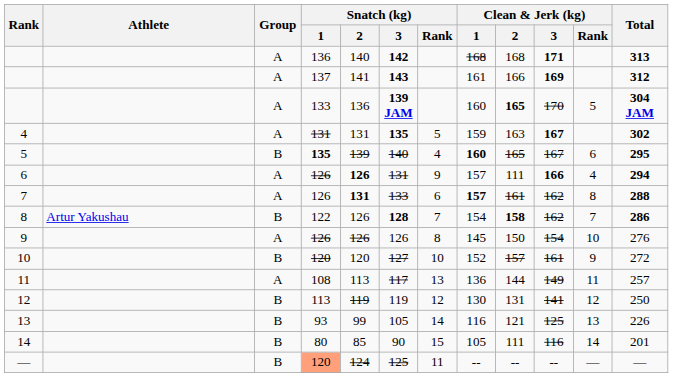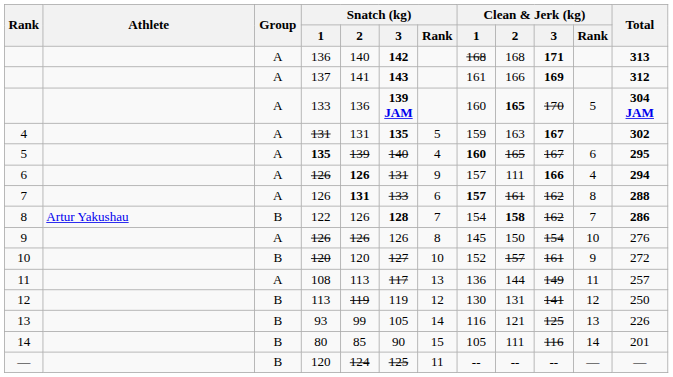row 7 | Group: B -> A
row 17 | Snatch (kg) / 1: lightsalmon background -> no background
